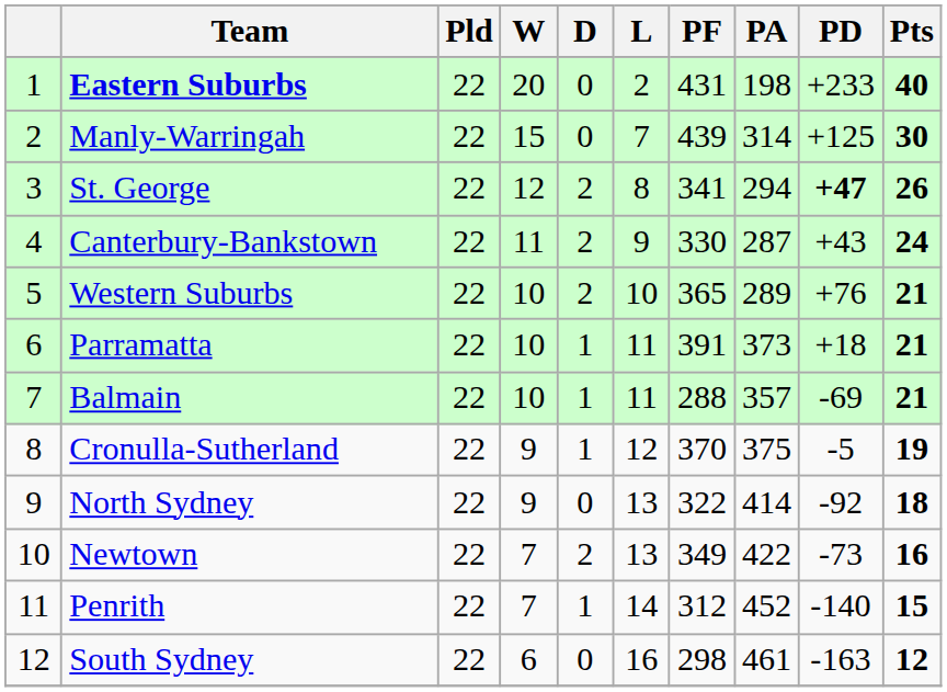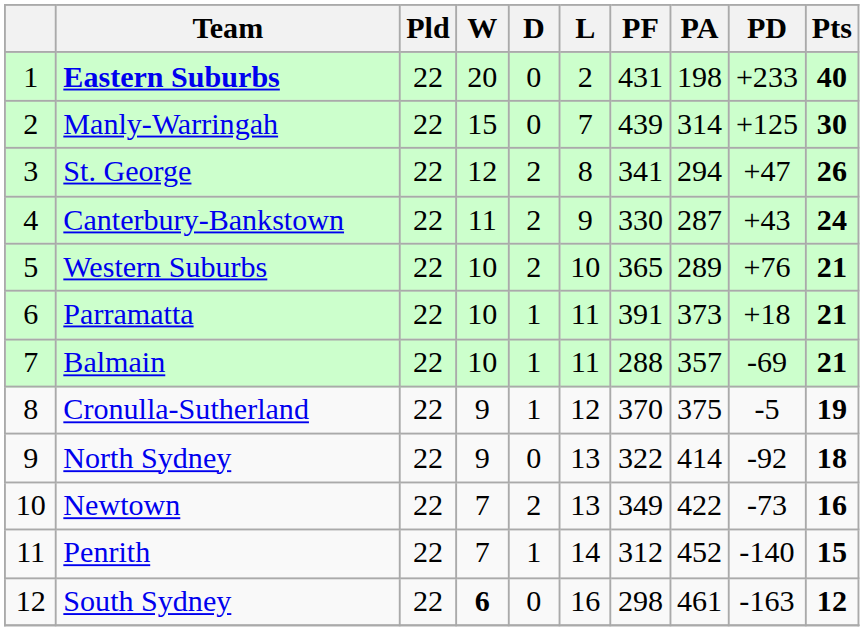St. George | PD: bold -> normal
South Sydney | W: normal -> bold
